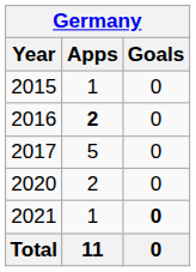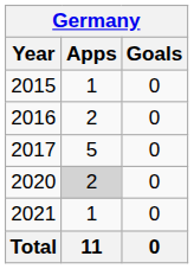2016 | Apps: bold -> normal
2020 | Apps: no background -> lightgrey background
2021 | Goals: bold -> normal
